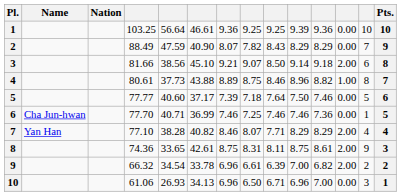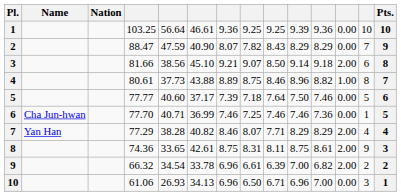row 3 | column 4: 88.49 -> 88.47
row 8 | column 4: 77.10 -> 77.29
